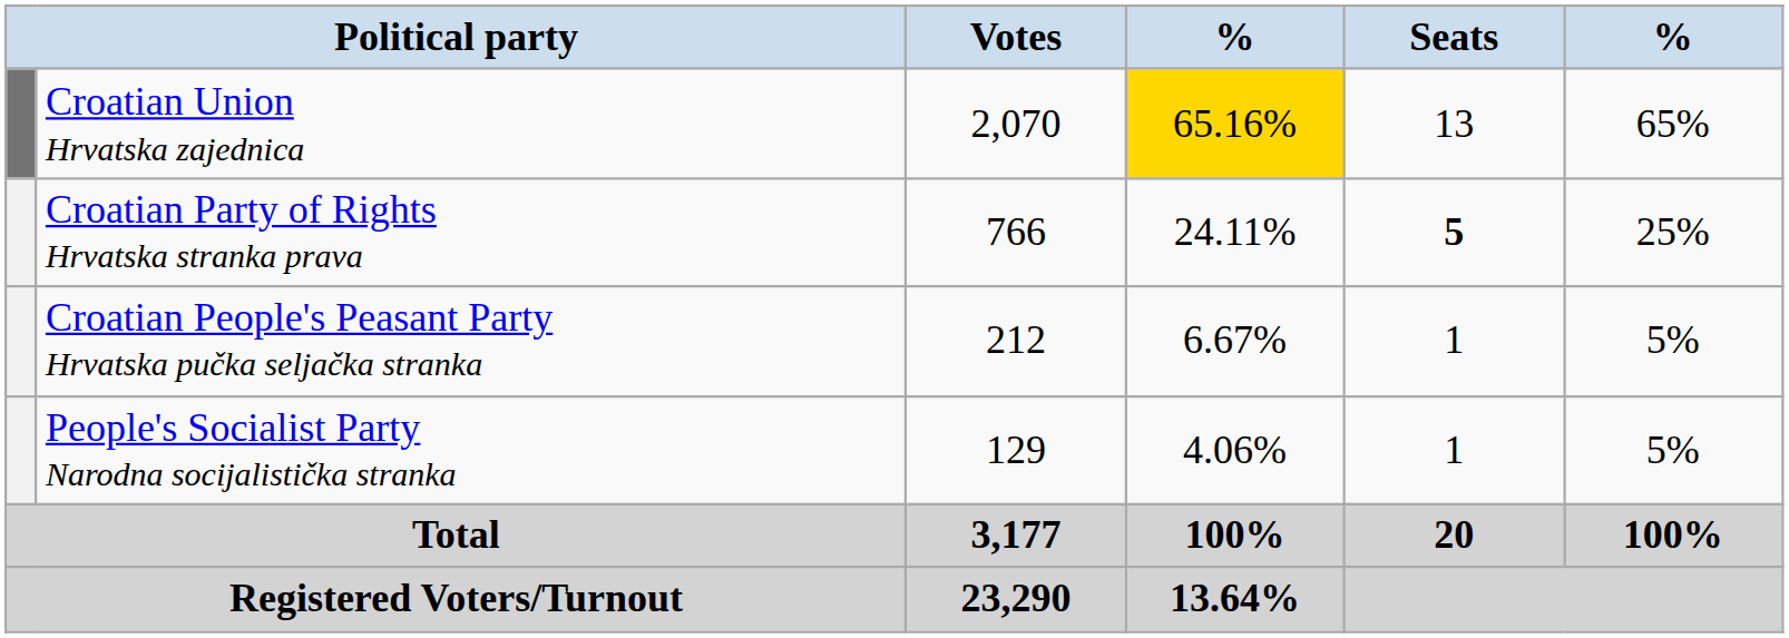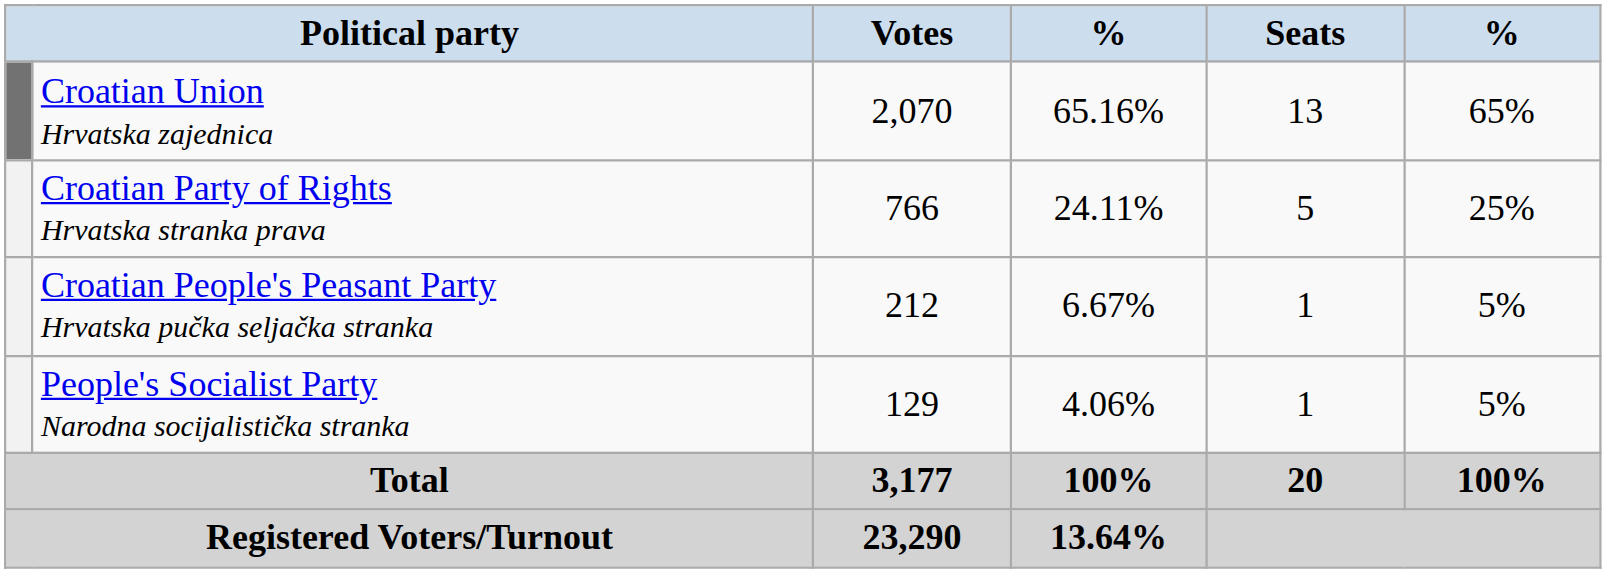Croatian Union Hrvatska zajednica | column 4: gold background -> no background
Croatian Party of Rights Hrvatska stranka prava | Seats: bold -> normal
